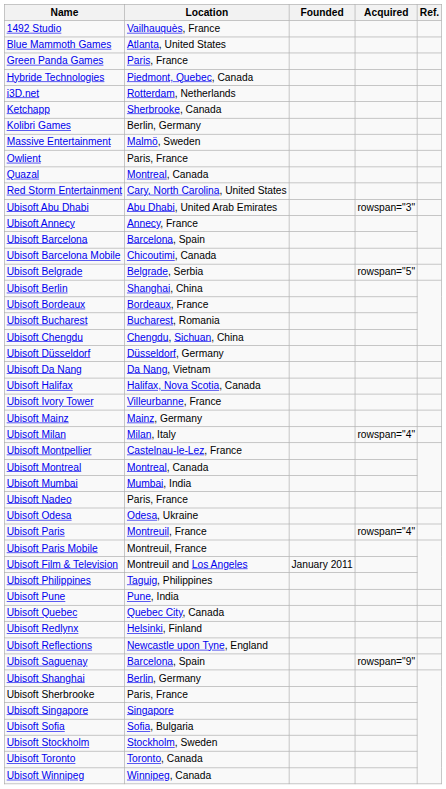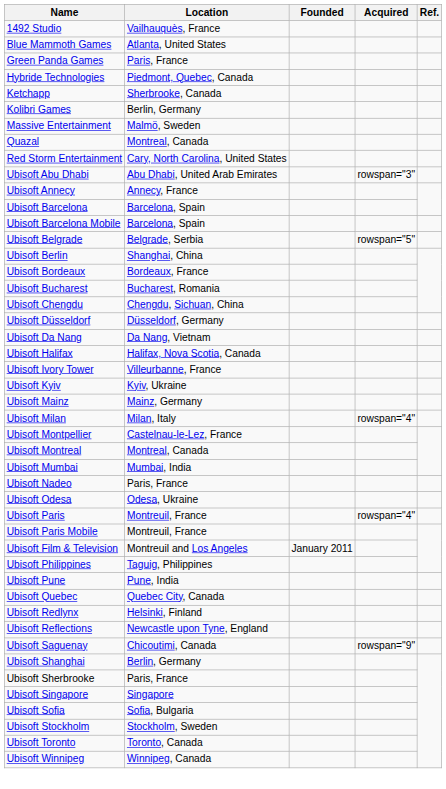- row: i3D.net | Rotterdam, Netherlands
- row: Owlient | Paris, France
Ubisoft Barcelona Mobile | Location: Chicoutimi, Canada -> Barcelona, Spain
+ row: Ubisoft Kyiv | Kyiv, Ukraine
Ubisoft Saguenay | Location: Barcelona, Spain -> Chicoutimi, Canada
